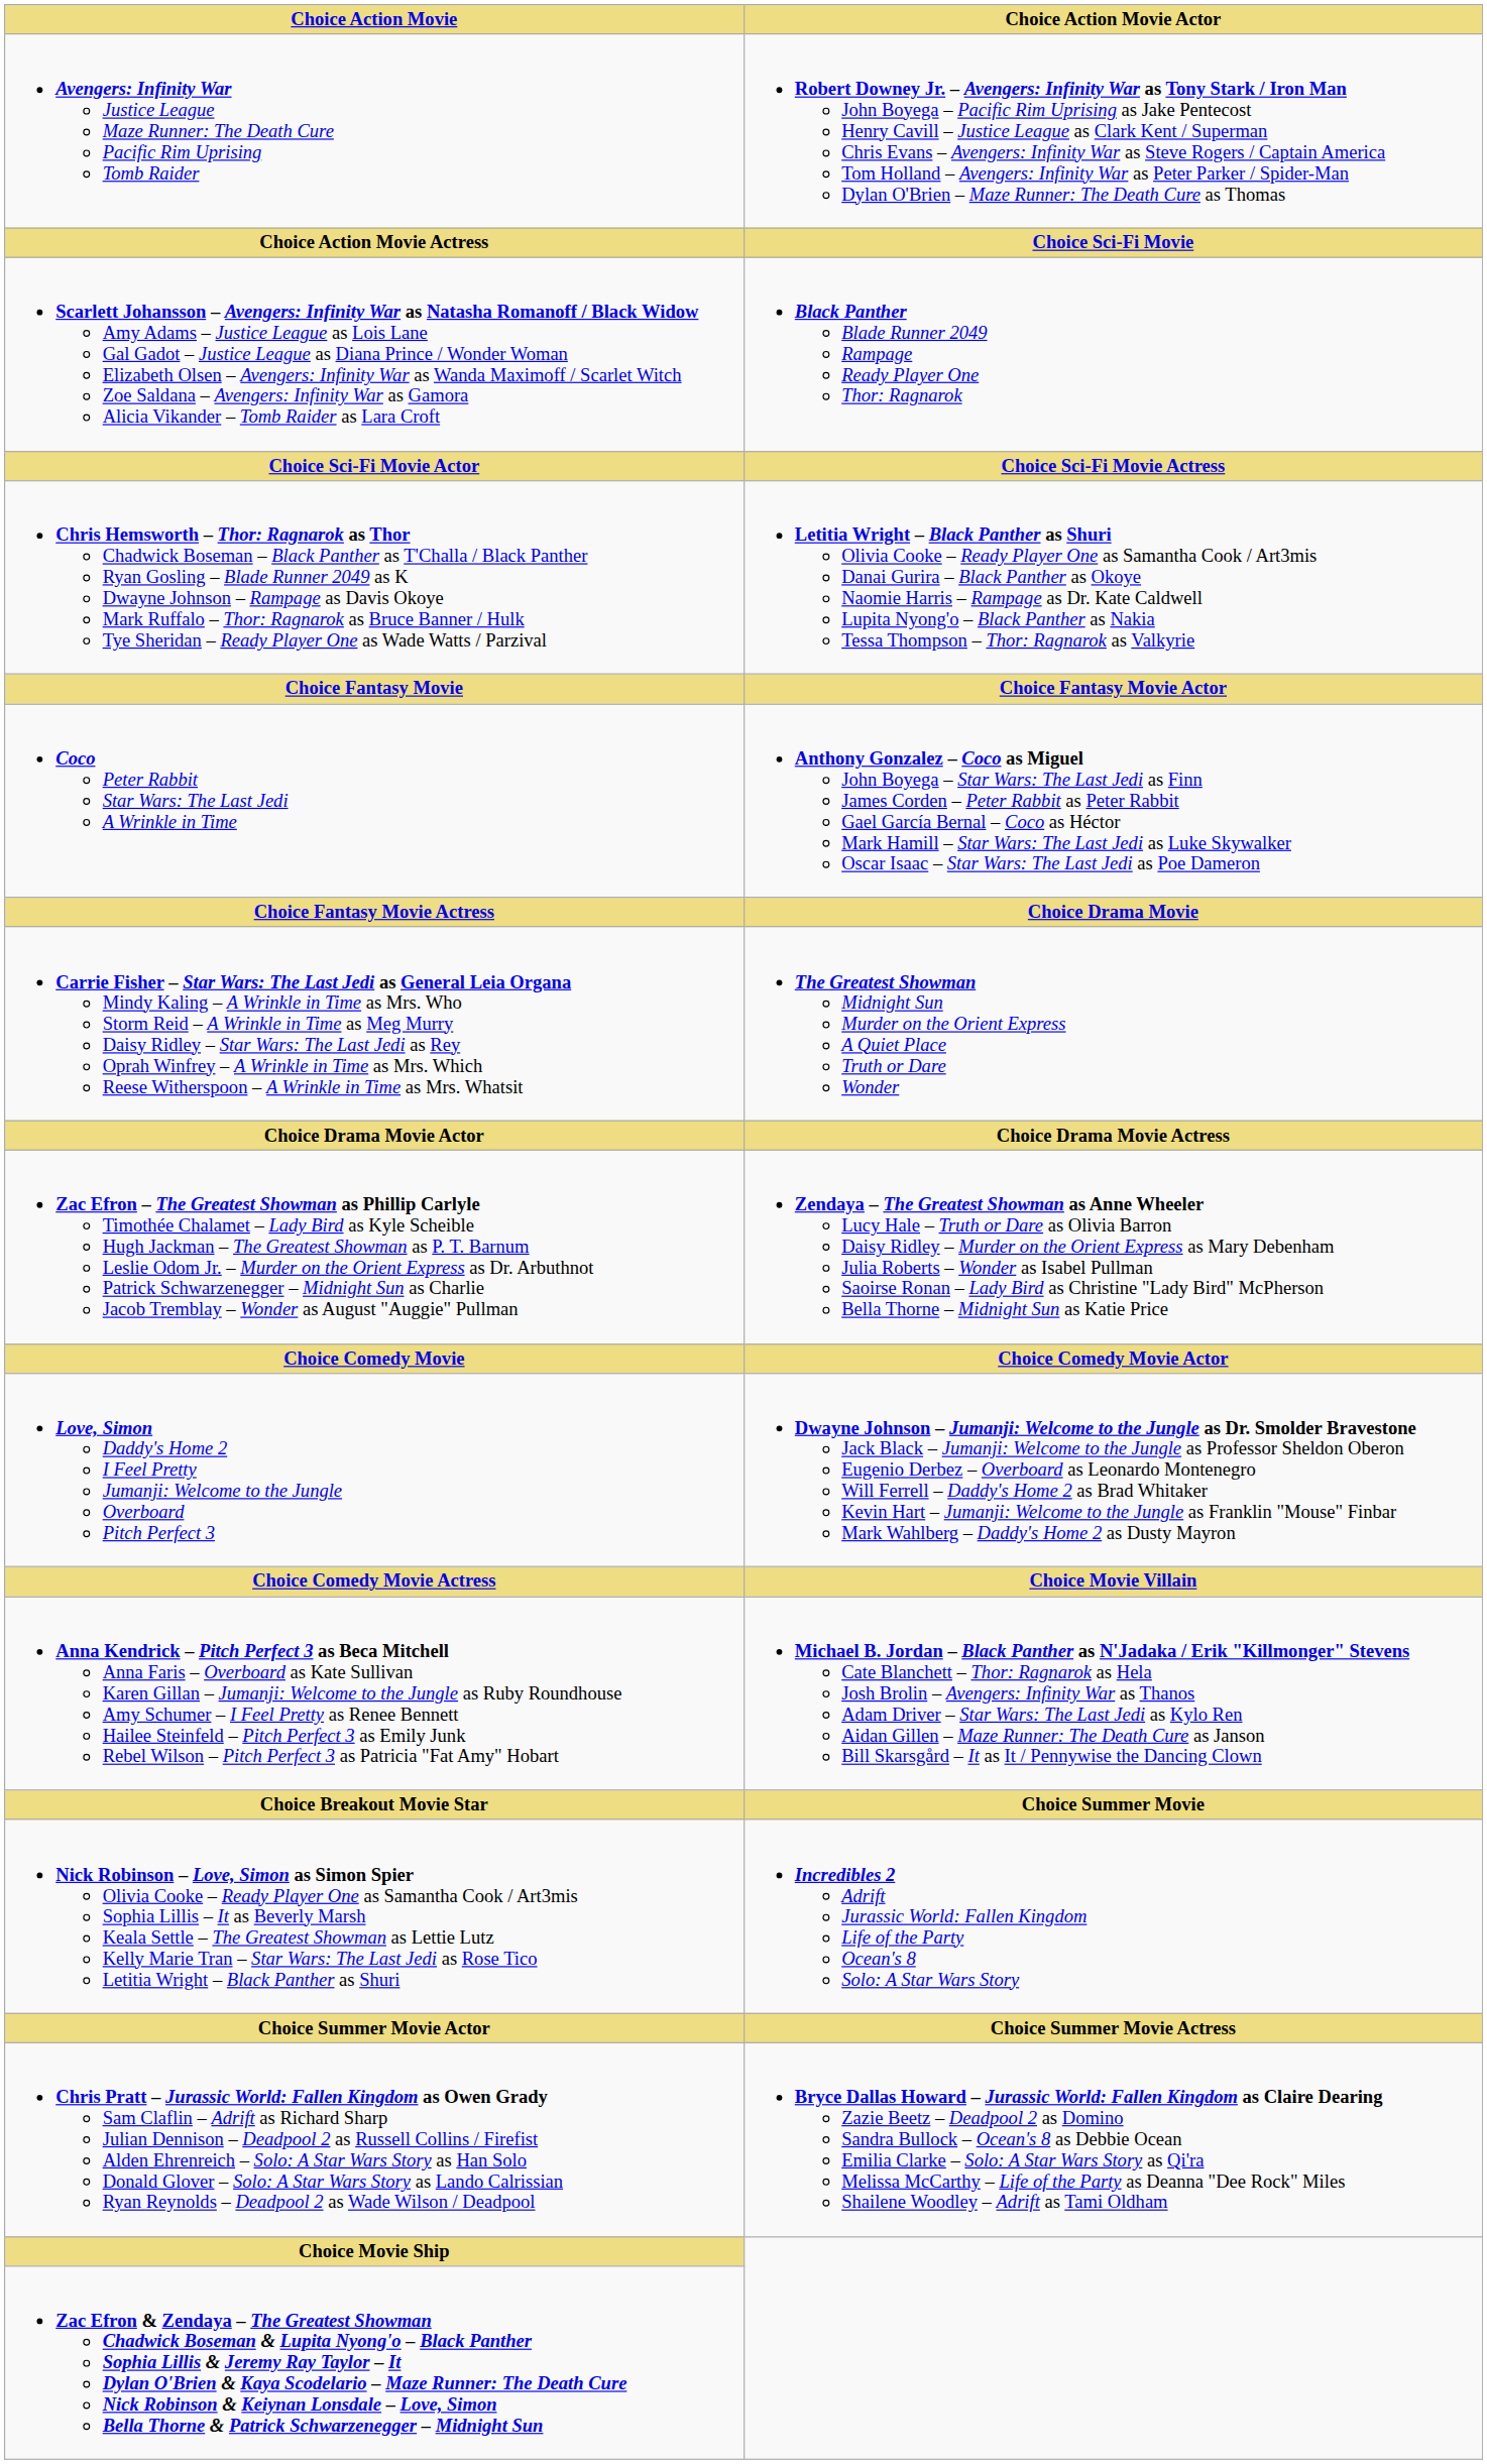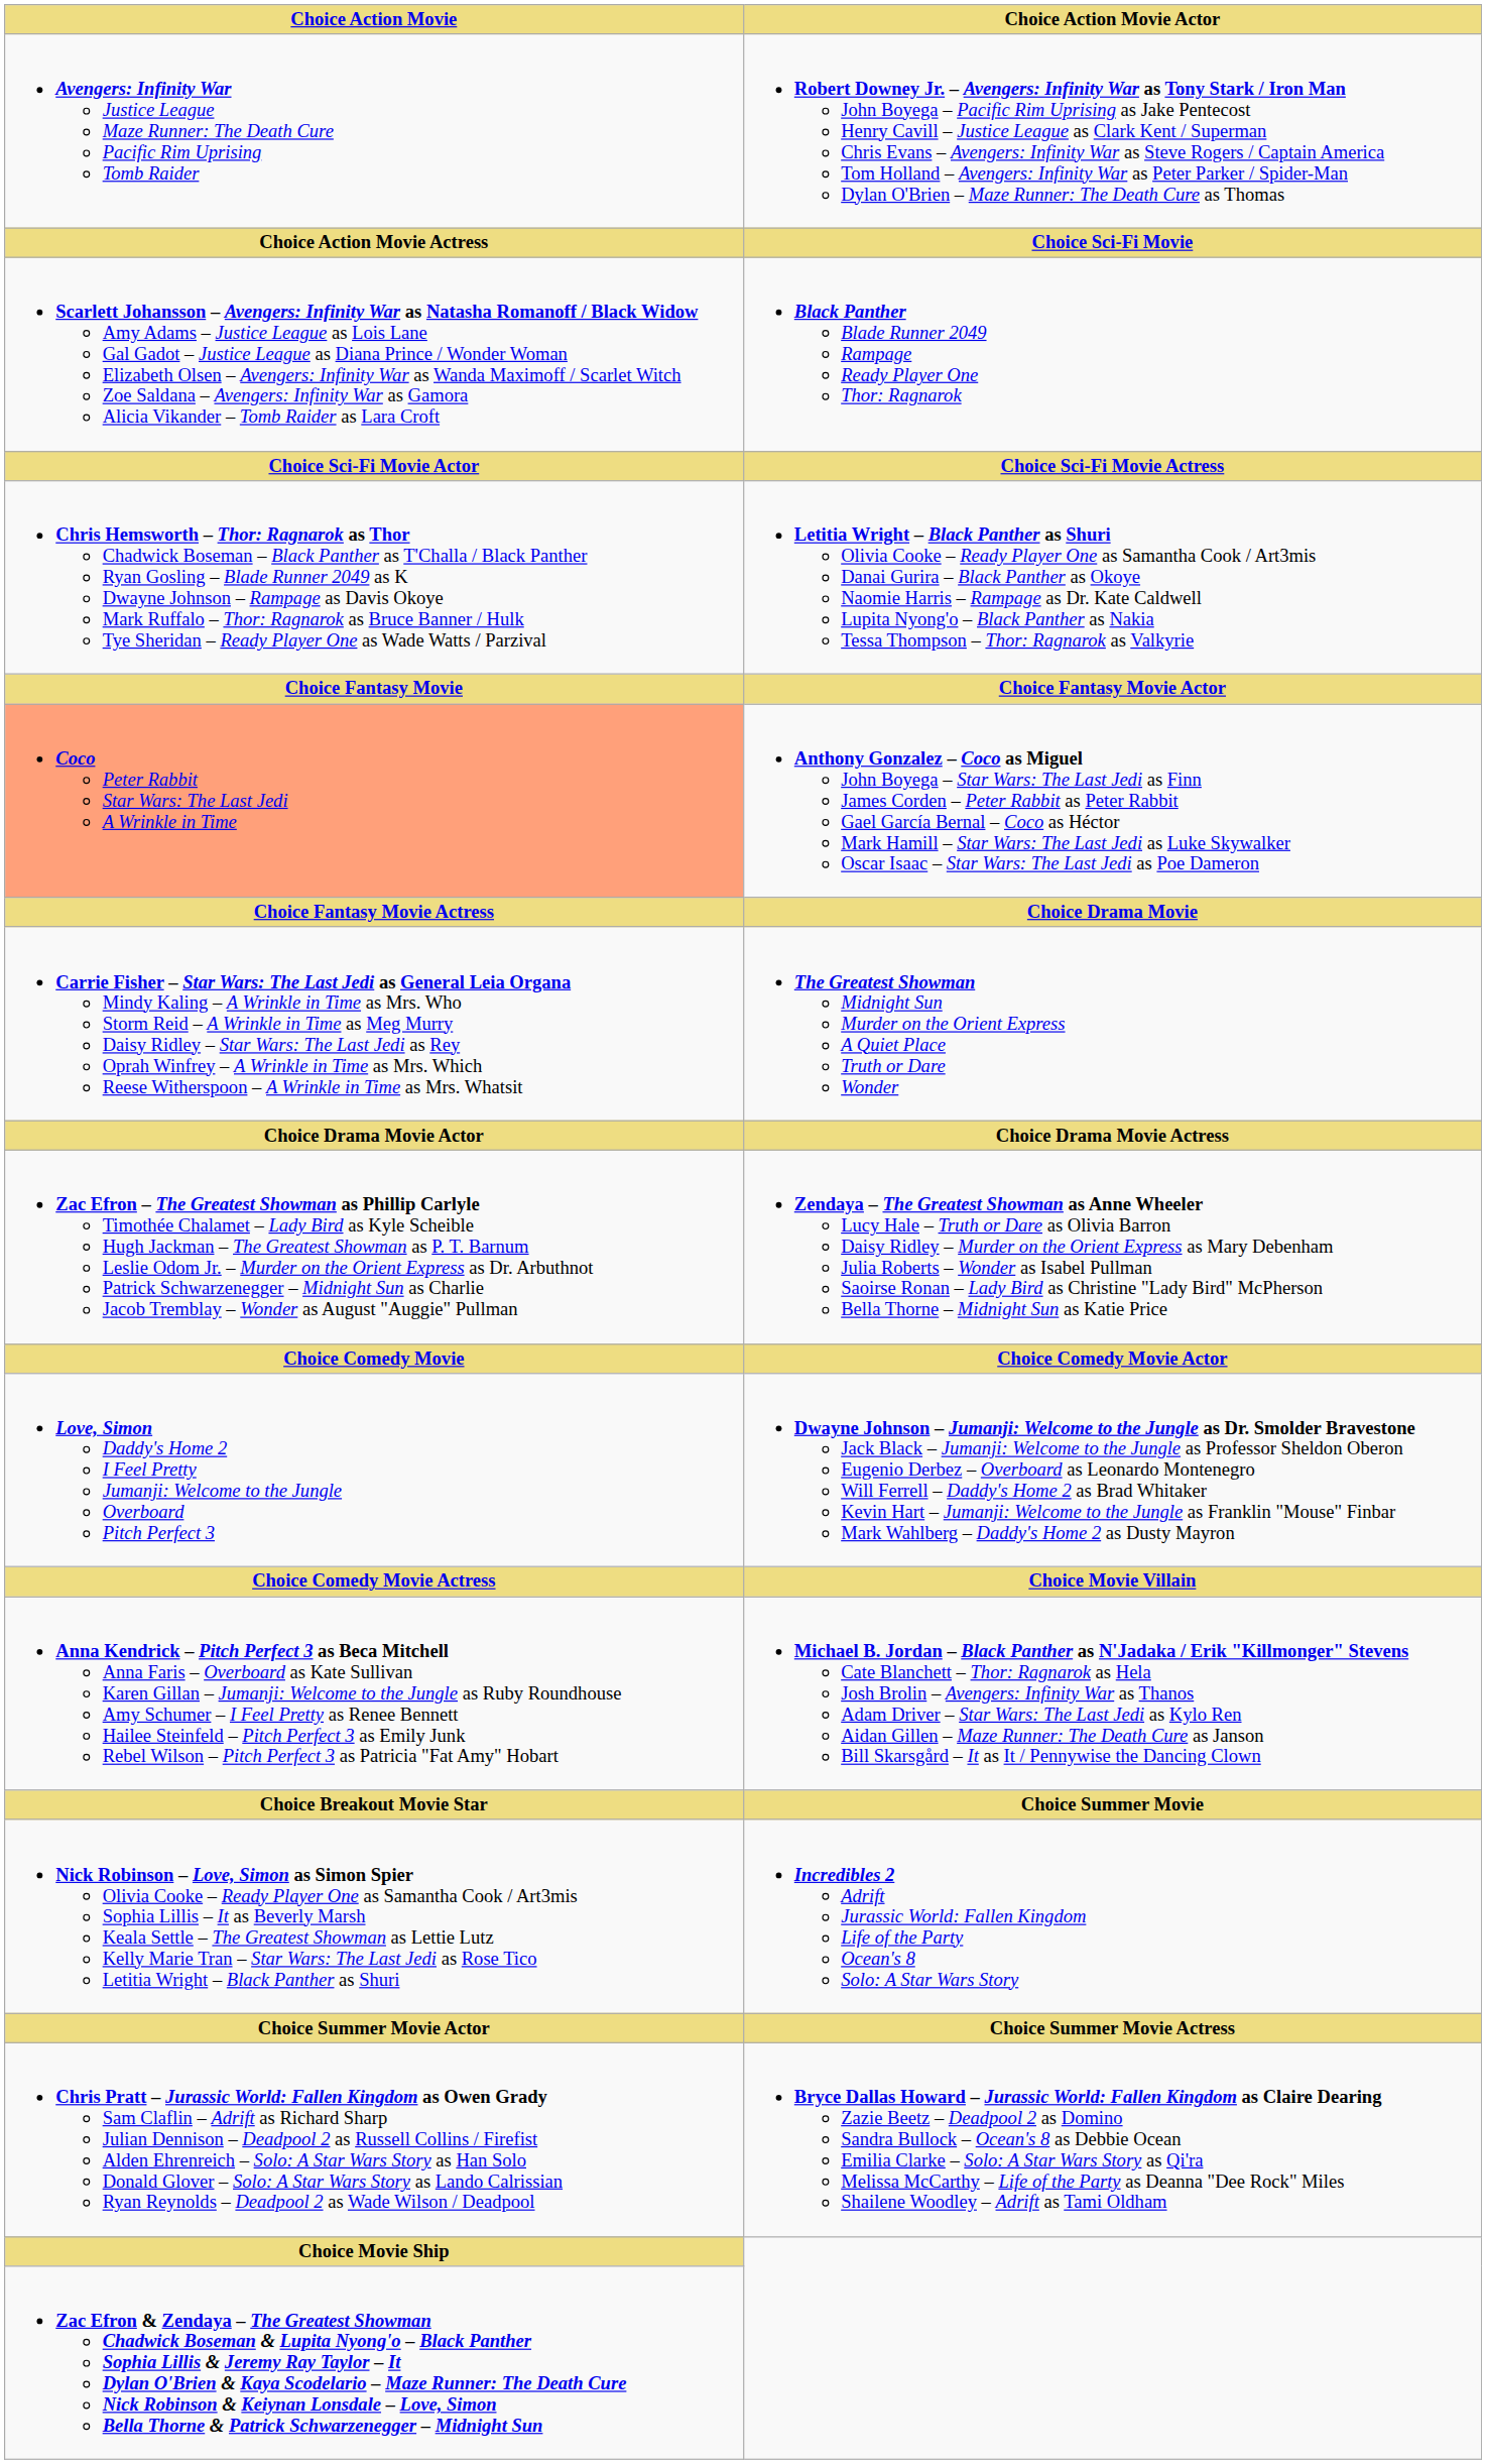Coco Peter Rabbit Star Wars: The Last Jedi A Wrinkle in Time | Choice Action Movie: no background -> lightsalmon background
